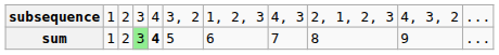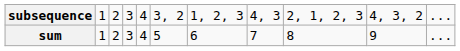row 2 | column 4: lightgreen background -> no background
row 2 | column 5: bold -> normal
